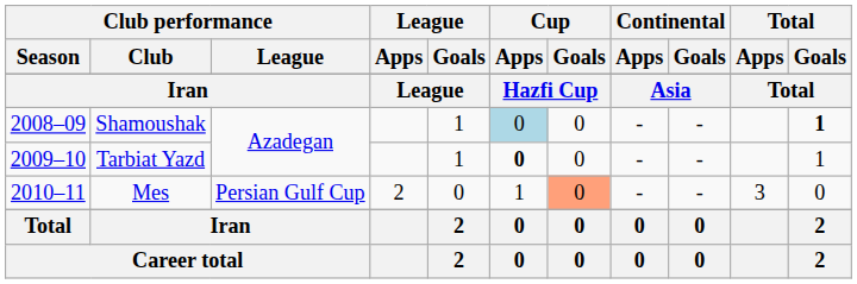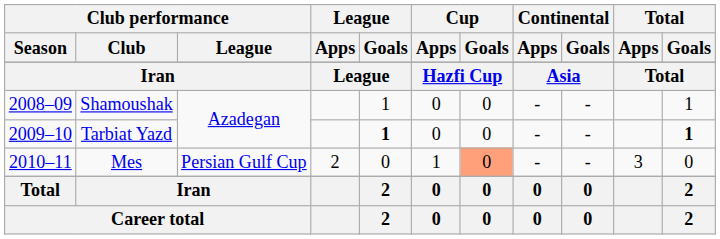Shamoushak | Cup / Apps: lightblue background -> no background
Shamoushak | Total / Goals: bold -> normal
Tarbiat Yazd | League / Goals: normal -> bold
Tarbiat Yazd | Cup / Apps: bold -> normal
Tarbiat Yazd | Total / Goals: normal -> bold
